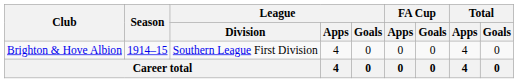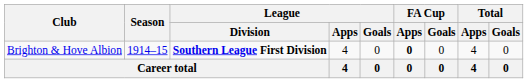Brighton & Hove Albion | League / Division: normal -> bold
Brighton & Hove Albion | FA Cup / Apps: normal -> bold
